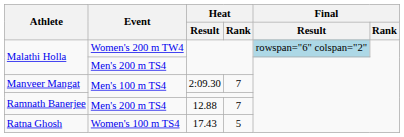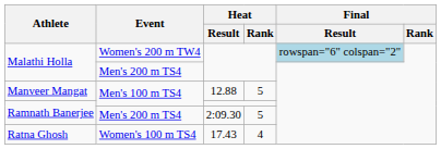Manveer Mangat | Heat / Result: 2:09.30 -> 12.88
Manveer Mangat | Heat / Rank: 7 -> 5
Ramnath Banerjee / Men's 200 m TS4 | Heat / Result: 12.88 -> 2:09.30
Ramnath Banerjee / Men's 200 m TS4 | Heat / Rank: 7 -> 5
Ratna Ghosh | Heat / Rank: 5 -> 4
